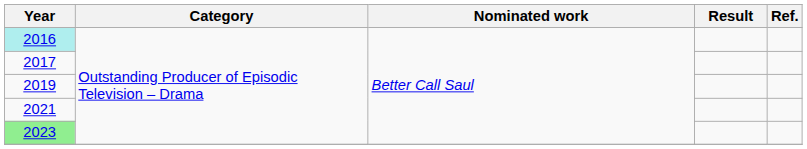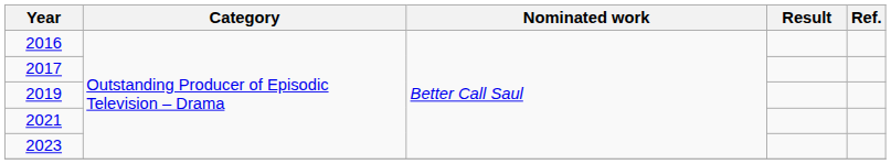2016 | Year: paleturquoise background -> no background
2023 | Year: lightgreen background -> no background
